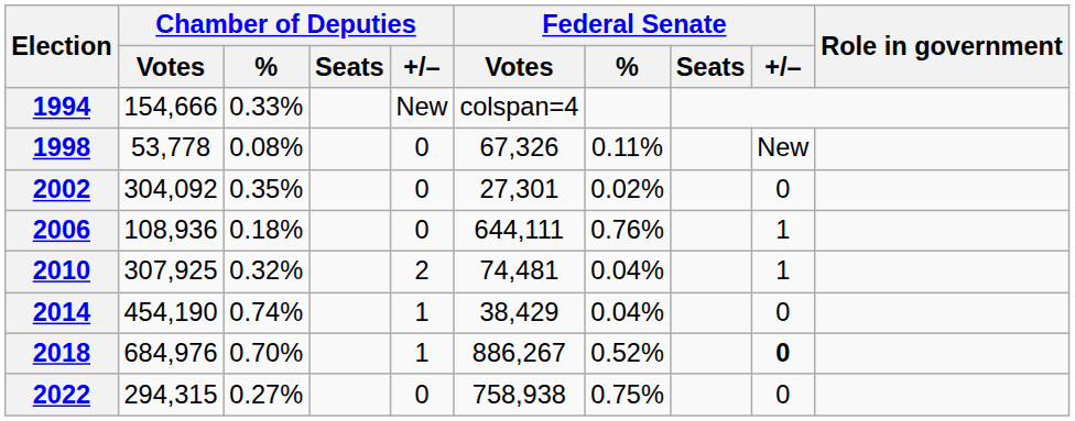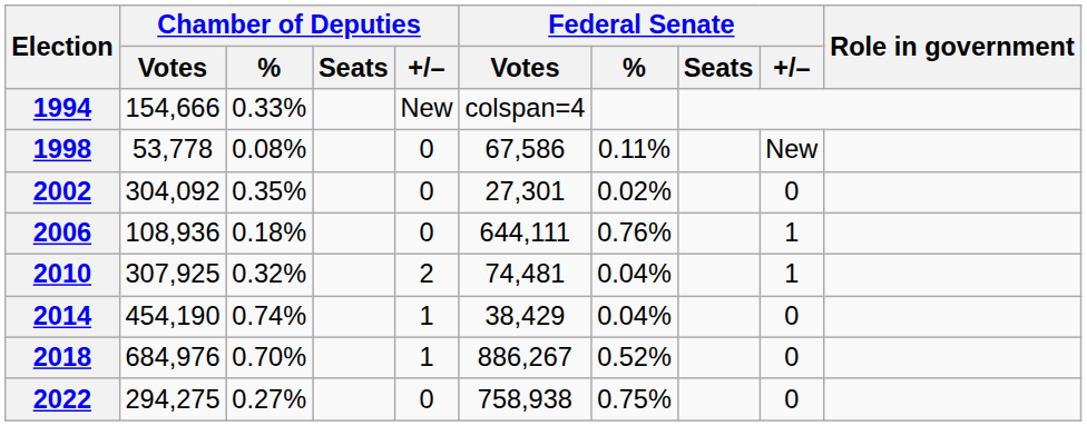1998 | Federal Senate / Votes: 67,326 -> 67,586
2018 | Federal Senate / +/–: bold -> normal
2022 | Chamber of Deputies / Votes: 294,315 -> 294,275
